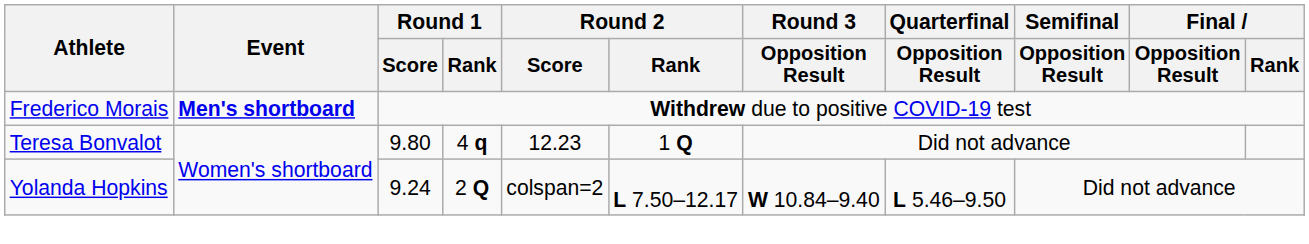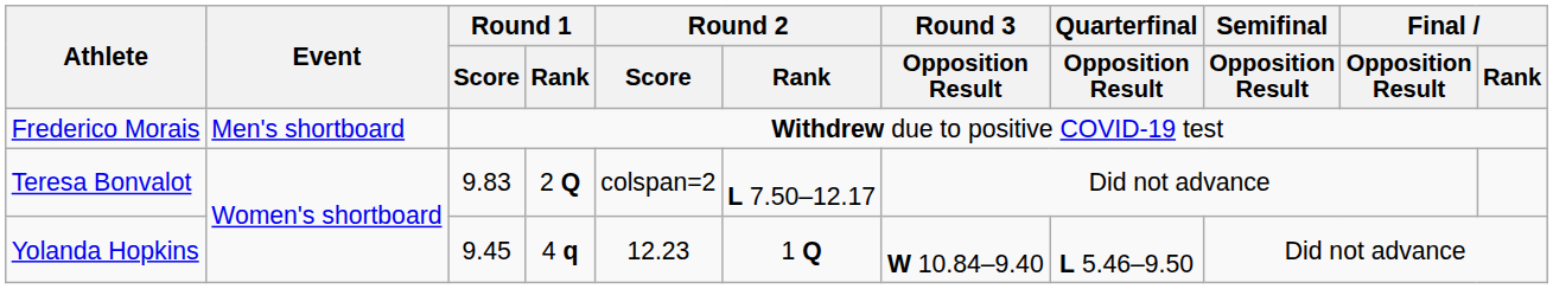Frederico Morais | Event: bold -> normal
Teresa Bonvalot | Round 1 / Score: 9.80 -> 9.83
Teresa Bonvalot | Round 1 / Rank: 4 q -> 2 Q
Teresa Bonvalot | Round 2 / Score: 12.23 -> colspan=2
Teresa Bonvalot | Round 2 / Rank: 1 Q -> L 7.50–12.17
Yolanda Hopkins | Round 1 / Score: 9.24 -> 9.45
Yolanda Hopkins | Round 1 / Rank: 2 Q -> 4 q
Yolanda Hopkins | Round 2 / Score: colspan=2 -> 12.23
Yolanda Hopkins | Round 2 / Rank: L 7.50–12.17 -> 1 Q
